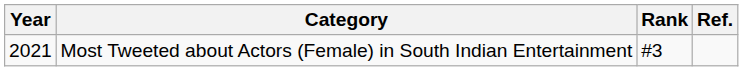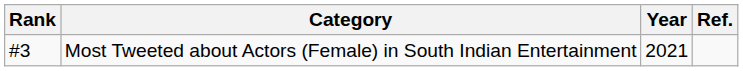columns swapped: Year <-> Rank
